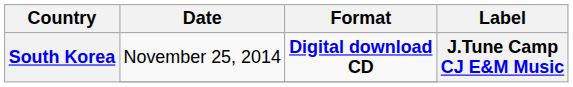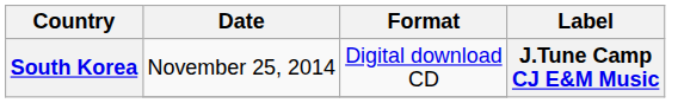South Korea / November 25, 2014 | Format: bold -> normal
